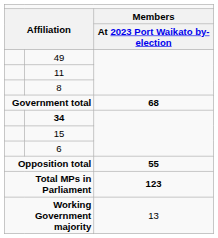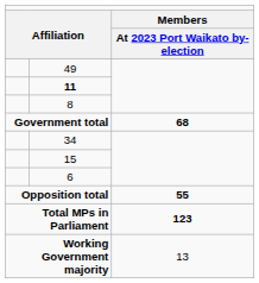11 | column 2: normal -> bold
34 | column 2: bold -> normal
